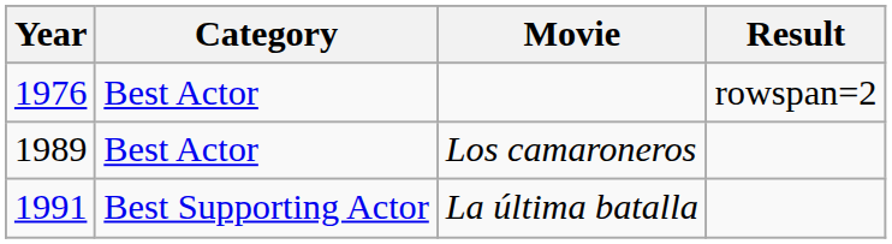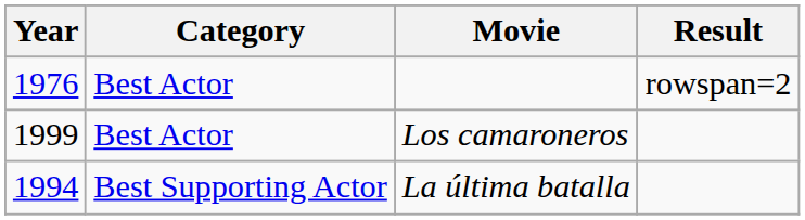Los camaroneros | Year: 1989 -> 1999
La última batalla | Year: 1991 -> 1994
